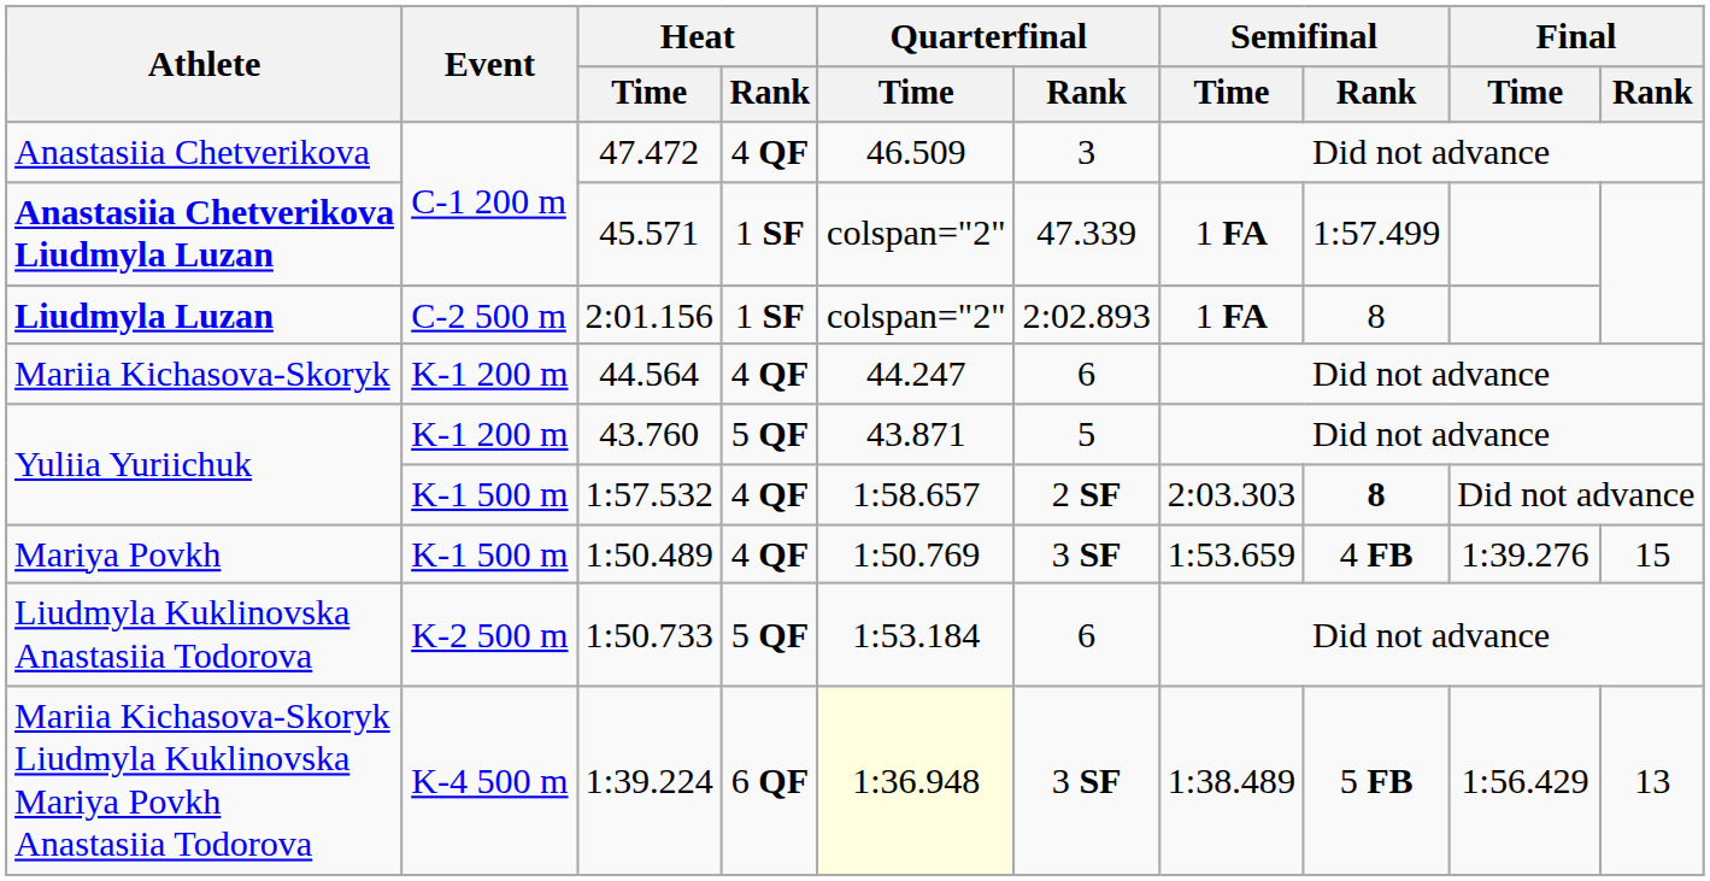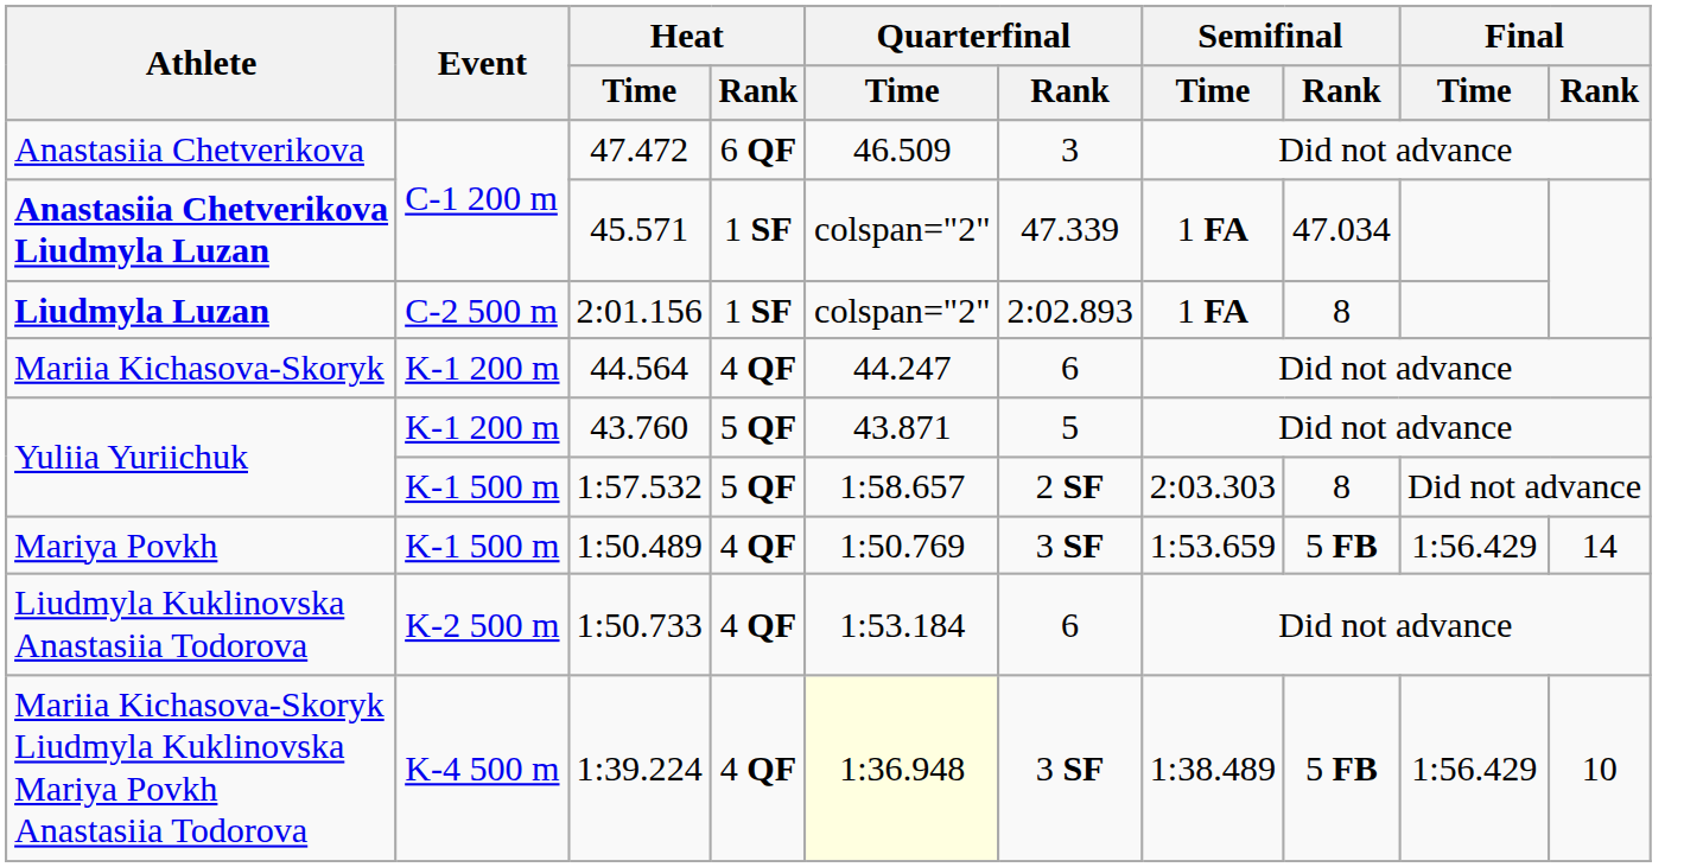47.472 | Heat / Rank: 4 QF -> 6 QF
45.571 | Semifinal / Rank: 1:57.499 -> 47.034
1:57.532 | Heat / Rank: 4 QF -> 5 QF
1:57.532 | Semifinal / Rank: bold -> normal
1:50.489 | Semifinal / Rank: 4 FB -> 5 FB
1:50.489 | Final / Time: 1:39.276 -> 1:56.429
1:50.489 | Final / Rank: 15 -> 14
1:50.733 | Heat / Rank: 5 QF -> 4 QF
1:39.224 | Heat / Rank: 6 QF -> 4 QF
1:39.224 | Final / Rank: 13 -> 10
